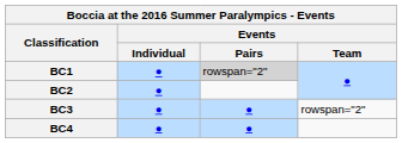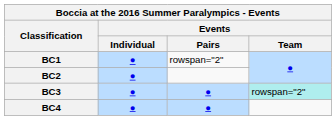BC1 | Events / Pairs: lightgrey background -> no background
BC3 | Events / Team: no background -> paleturquoise background
